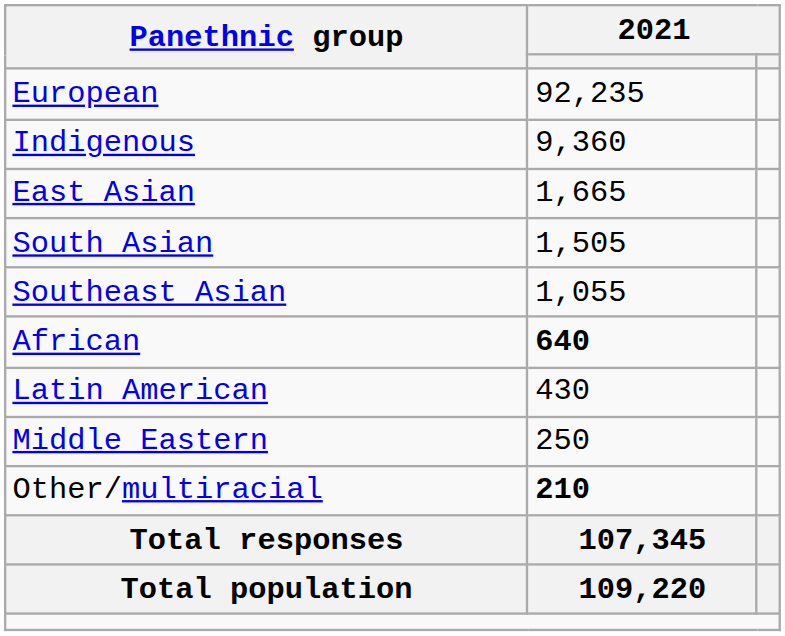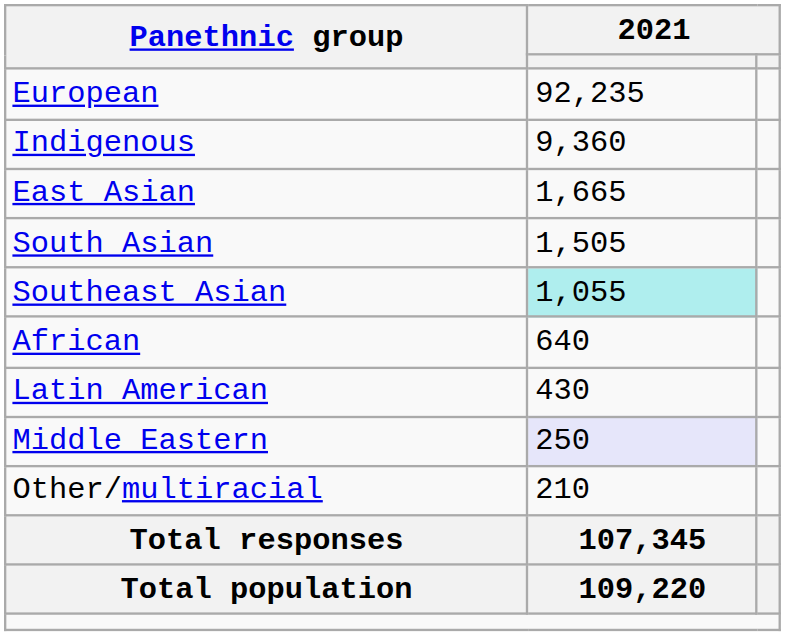Southeast Asian | column 2: no background -> paleturquoise background
African | column 2: bold -> normal
Middle Eastern | column 2: no background -> lavender background
Other/multiracial | column 2: bold -> normal
